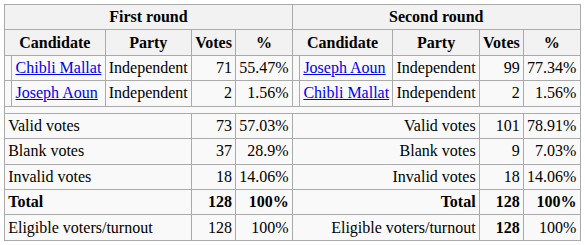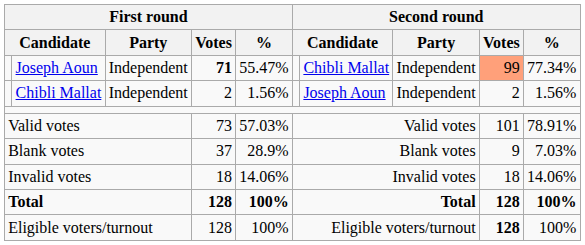row 3 | column 2: Chibli Mallat -> Joseph Aoun
row 3 | First round / Votes: normal -> bold
row 3 | column 7: Joseph Aoun -> Chibli Mallat
row 3 | Second round / Votes: no background -> lightsalmon background
row 4 | column 2: Joseph Aoun -> Chibli Mallat
row 4 | column 7: Chibli Mallat -> Joseph Aoun
